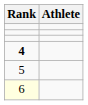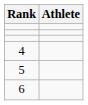row 5 | Rank: bold -> normal
row 7 | Rank: lightyellow background -> no background
